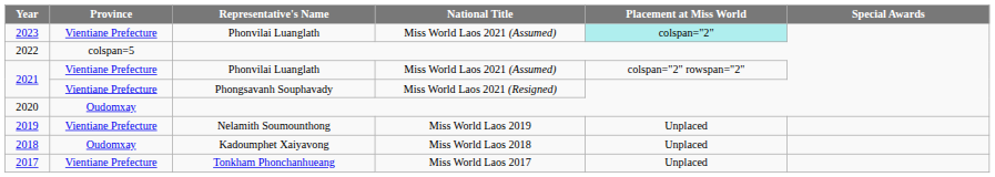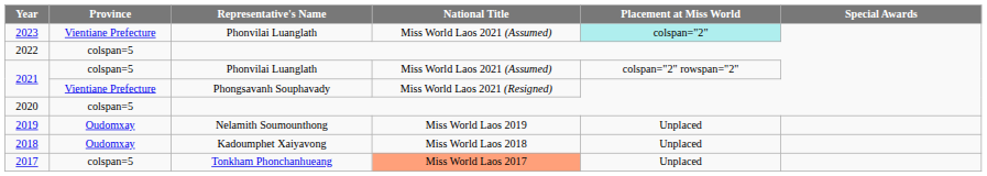2021 / Phonvilai Luanglath | Province: Vientiane Prefecture -> colspan=5
2020 | Province: Oudomxay -> colspan=5
2019 | Province: Vientiane Prefecture -> Oudomxay
2017 | Province: Vientiane Prefecture -> colspan=5
2017 | National Title: no background -> lightsalmon background
